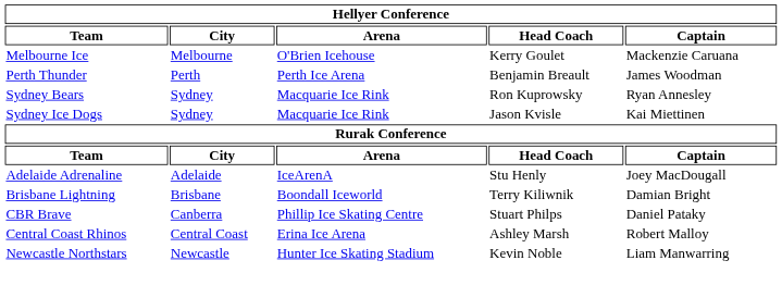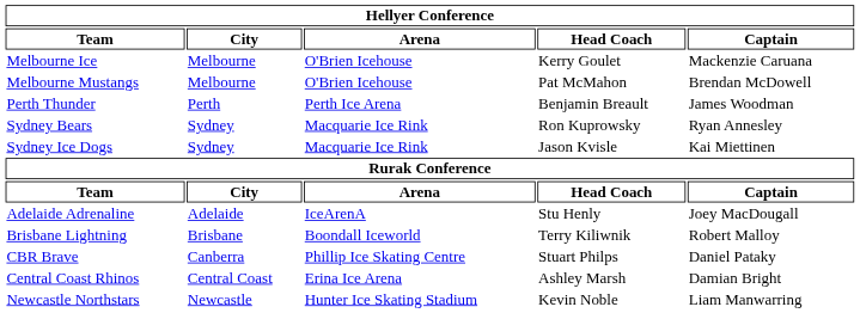+ row: Melbourne Mustangs | Melbourne | O'Brien Icehouse | Pat McMahon | Brendan McDowell
Brisbane Lightning | Captain: Damian Bright -> Robert Malloy
Central Coast Rhinos | Captain: Robert Malloy -> Damian Bright
